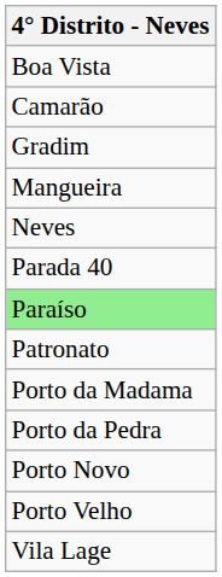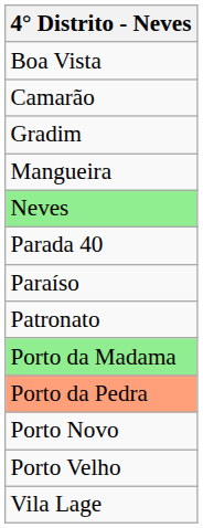row 6 | column 1: no background -> lightgreen background
row 8 | column 1: lightgreen background -> no background
row 10 | column 1: no background -> lightgreen background
row 11 | column 1: no background -> lightsalmon background
